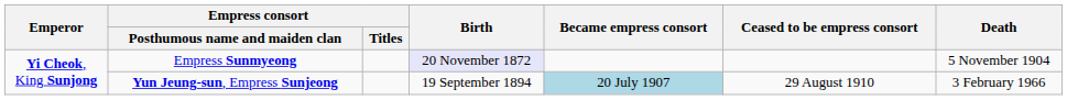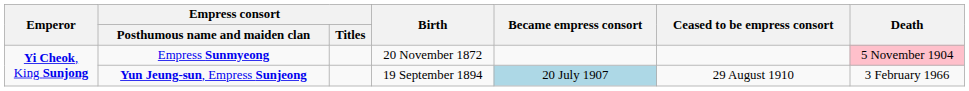Empress Sunmyeong | Birth: lavender background -> no background
Empress Sunmyeong | Death: no background -> pink background
